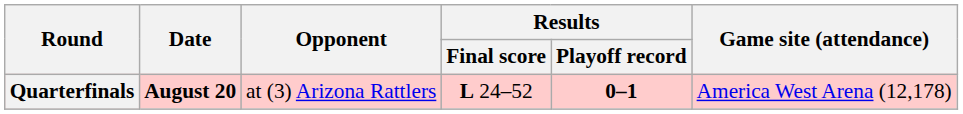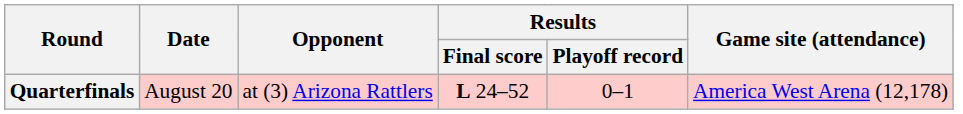Quarterfinals | Date: bold -> normal
Quarterfinals | Results / Playoff record: bold -> normal
